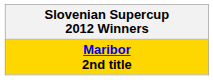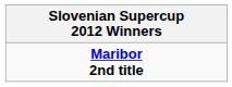row 2 | column 1: gold background -> no background
